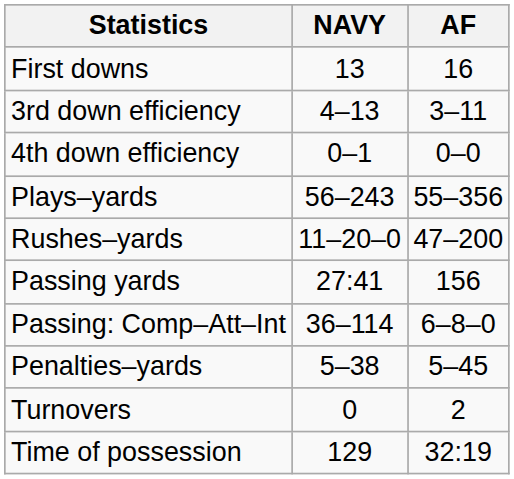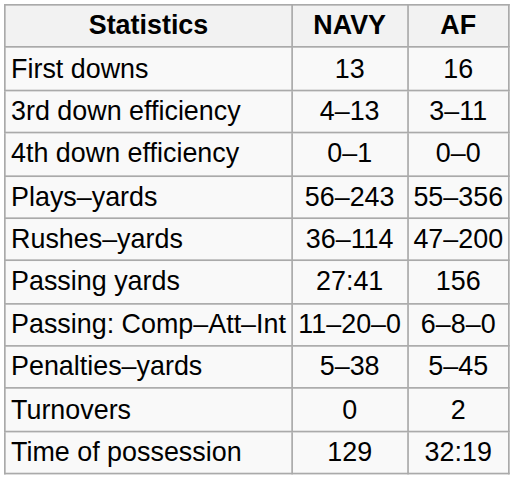Rushes–yards | NAVY: 11–20–0 -> 36–114
Passing: Comp–Att–Int | NAVY: 36–114 -> 11–20–0
